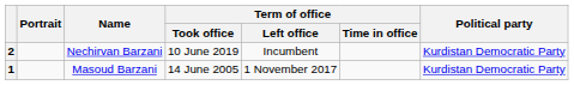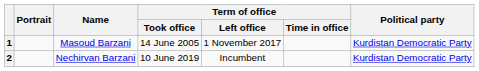rows swapped: 1 <-> 2
